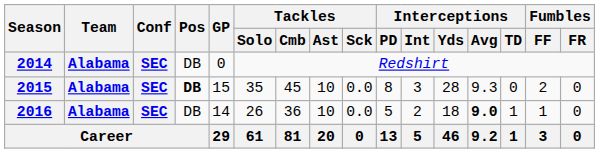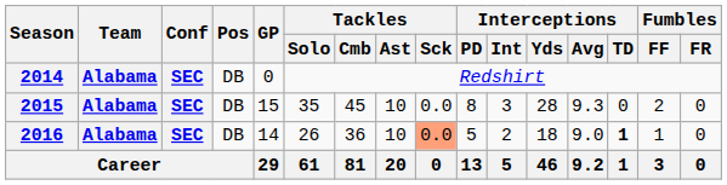2015 | Pos: bold -> normal
2016 | Tackles / Sck: no background -> lightsalmon background
2016 | Interceptions / Avg: bold -> normal
2016 | Interceptions / TD: normal -> bold
